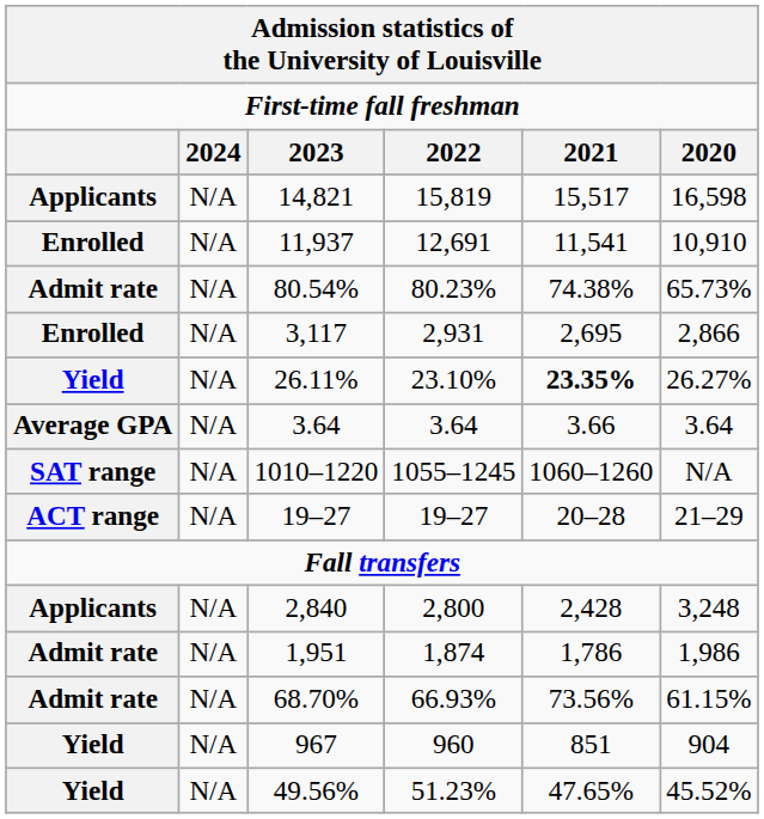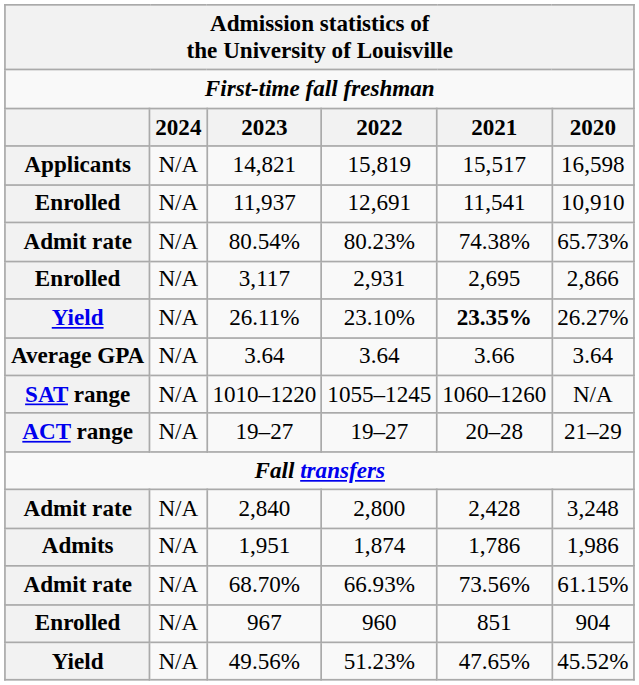2,840 | First-time fall freshman: Applicants -> Admit rate
1,951 | First-time fall freshman: Admit rate -> Admits
967 | First-time fall freshman: Yield -> Enrolled
